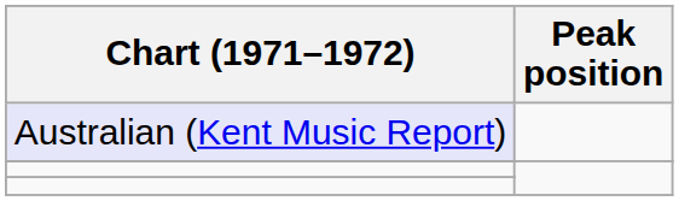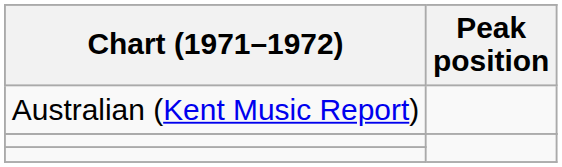row 2 | Chart (1971–1972): lavender background -> no background
